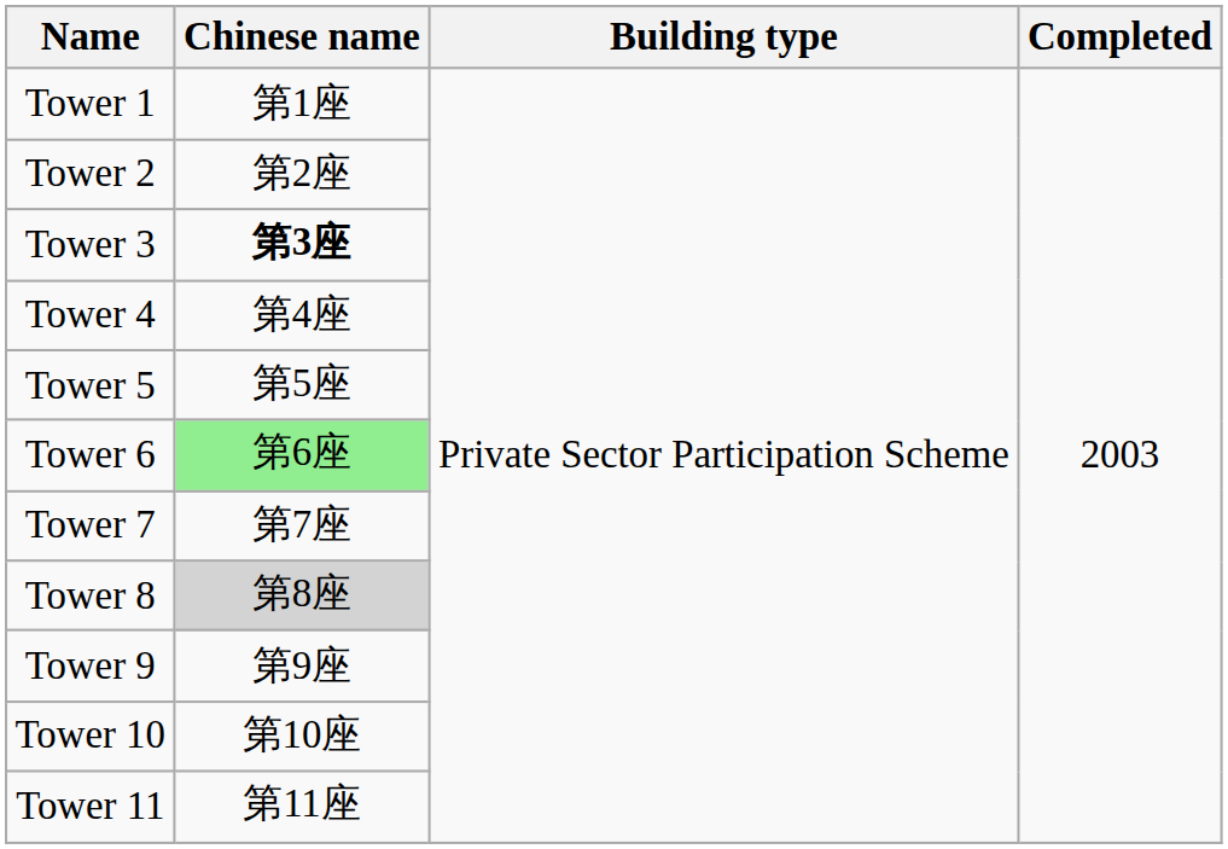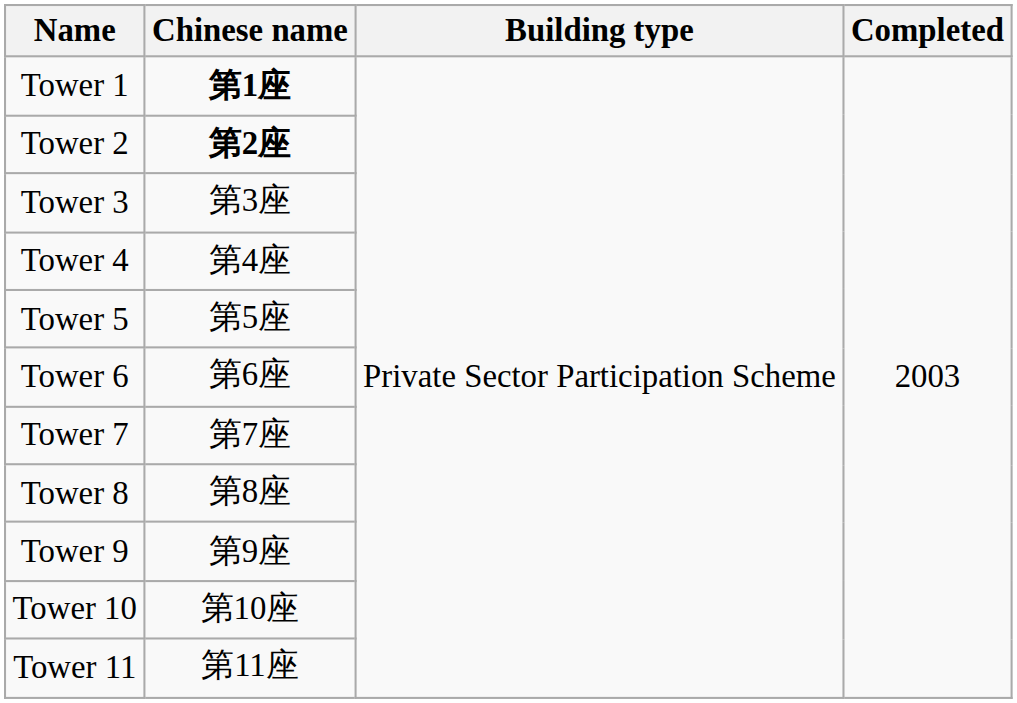Tower 1 | Chinese name: normal -> bold
Tower 2 | Chinese name: normal -> bold
Tower 3 | Chinese name: bold -> normal
Tower 6 | Chinese name: lightgreen background -> no background
Tower 8 | Chinese name: lightgrey background -> no background
